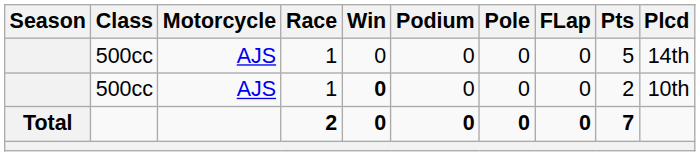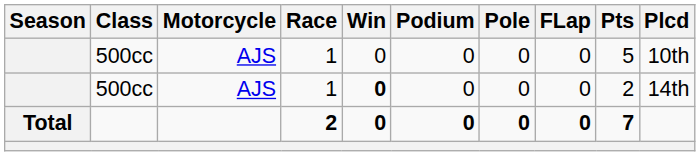row 2 | Plcd: 14th -> 10th
row 3 | Plcd: 10th -> 14th
